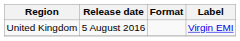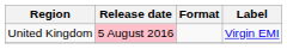United Kingdom | Release date: no background -> pink background
